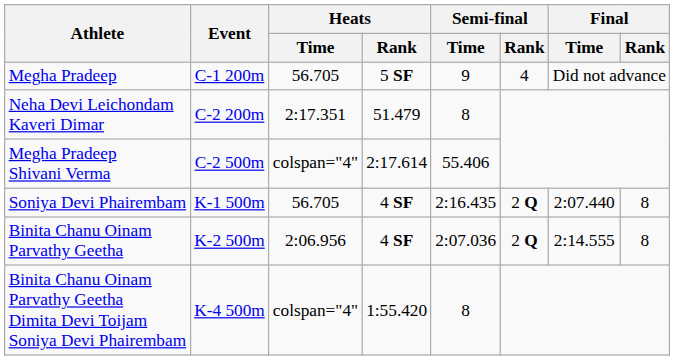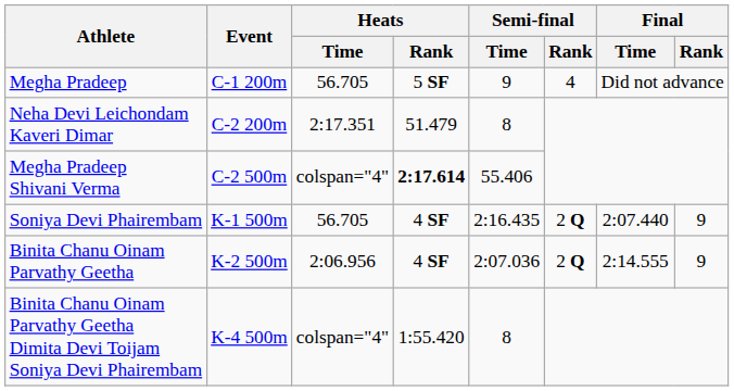Megha Pradeep Shivani Verma | Heats / Rank: normal -> bold
Soniya Devi Phairembam | Final / Rank: 8 -> 9
Binita Chanu Oinam Parvathy Geetha | Final / Rank: 8 -> 9
